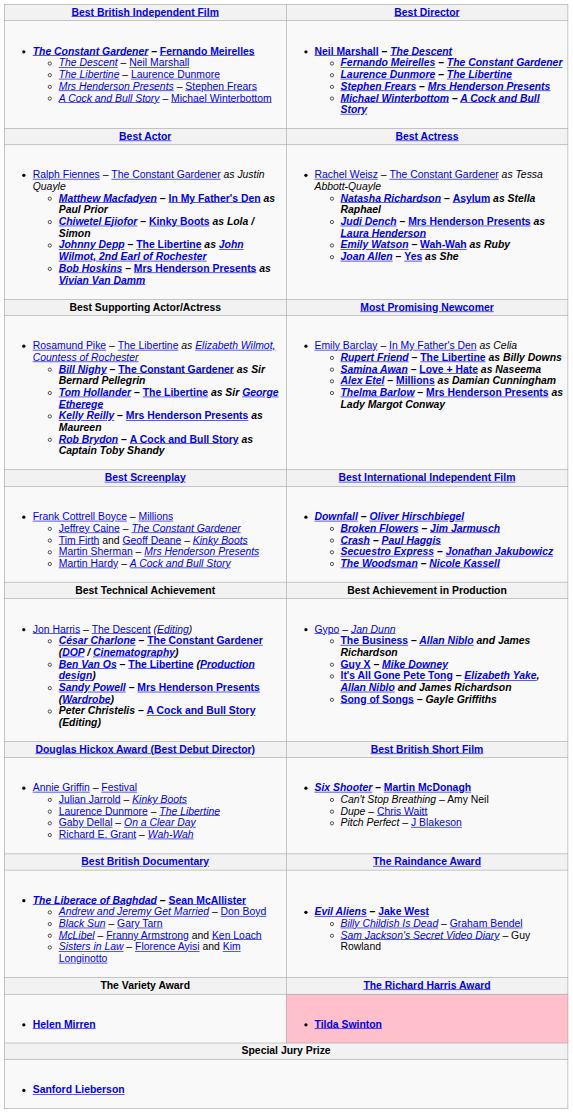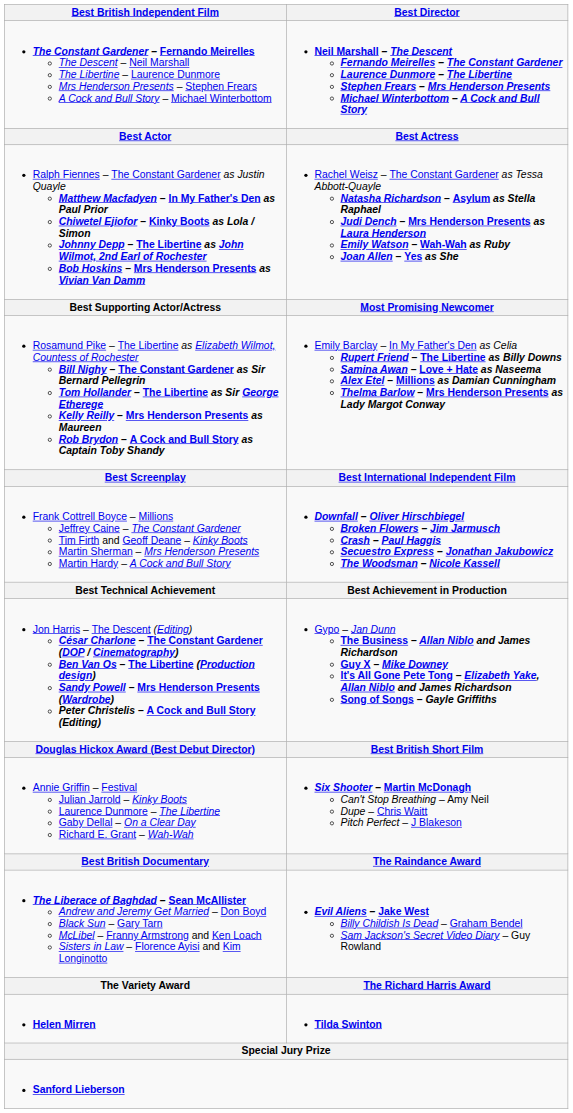Helen Mirren | Best Director: pink background -> no background
